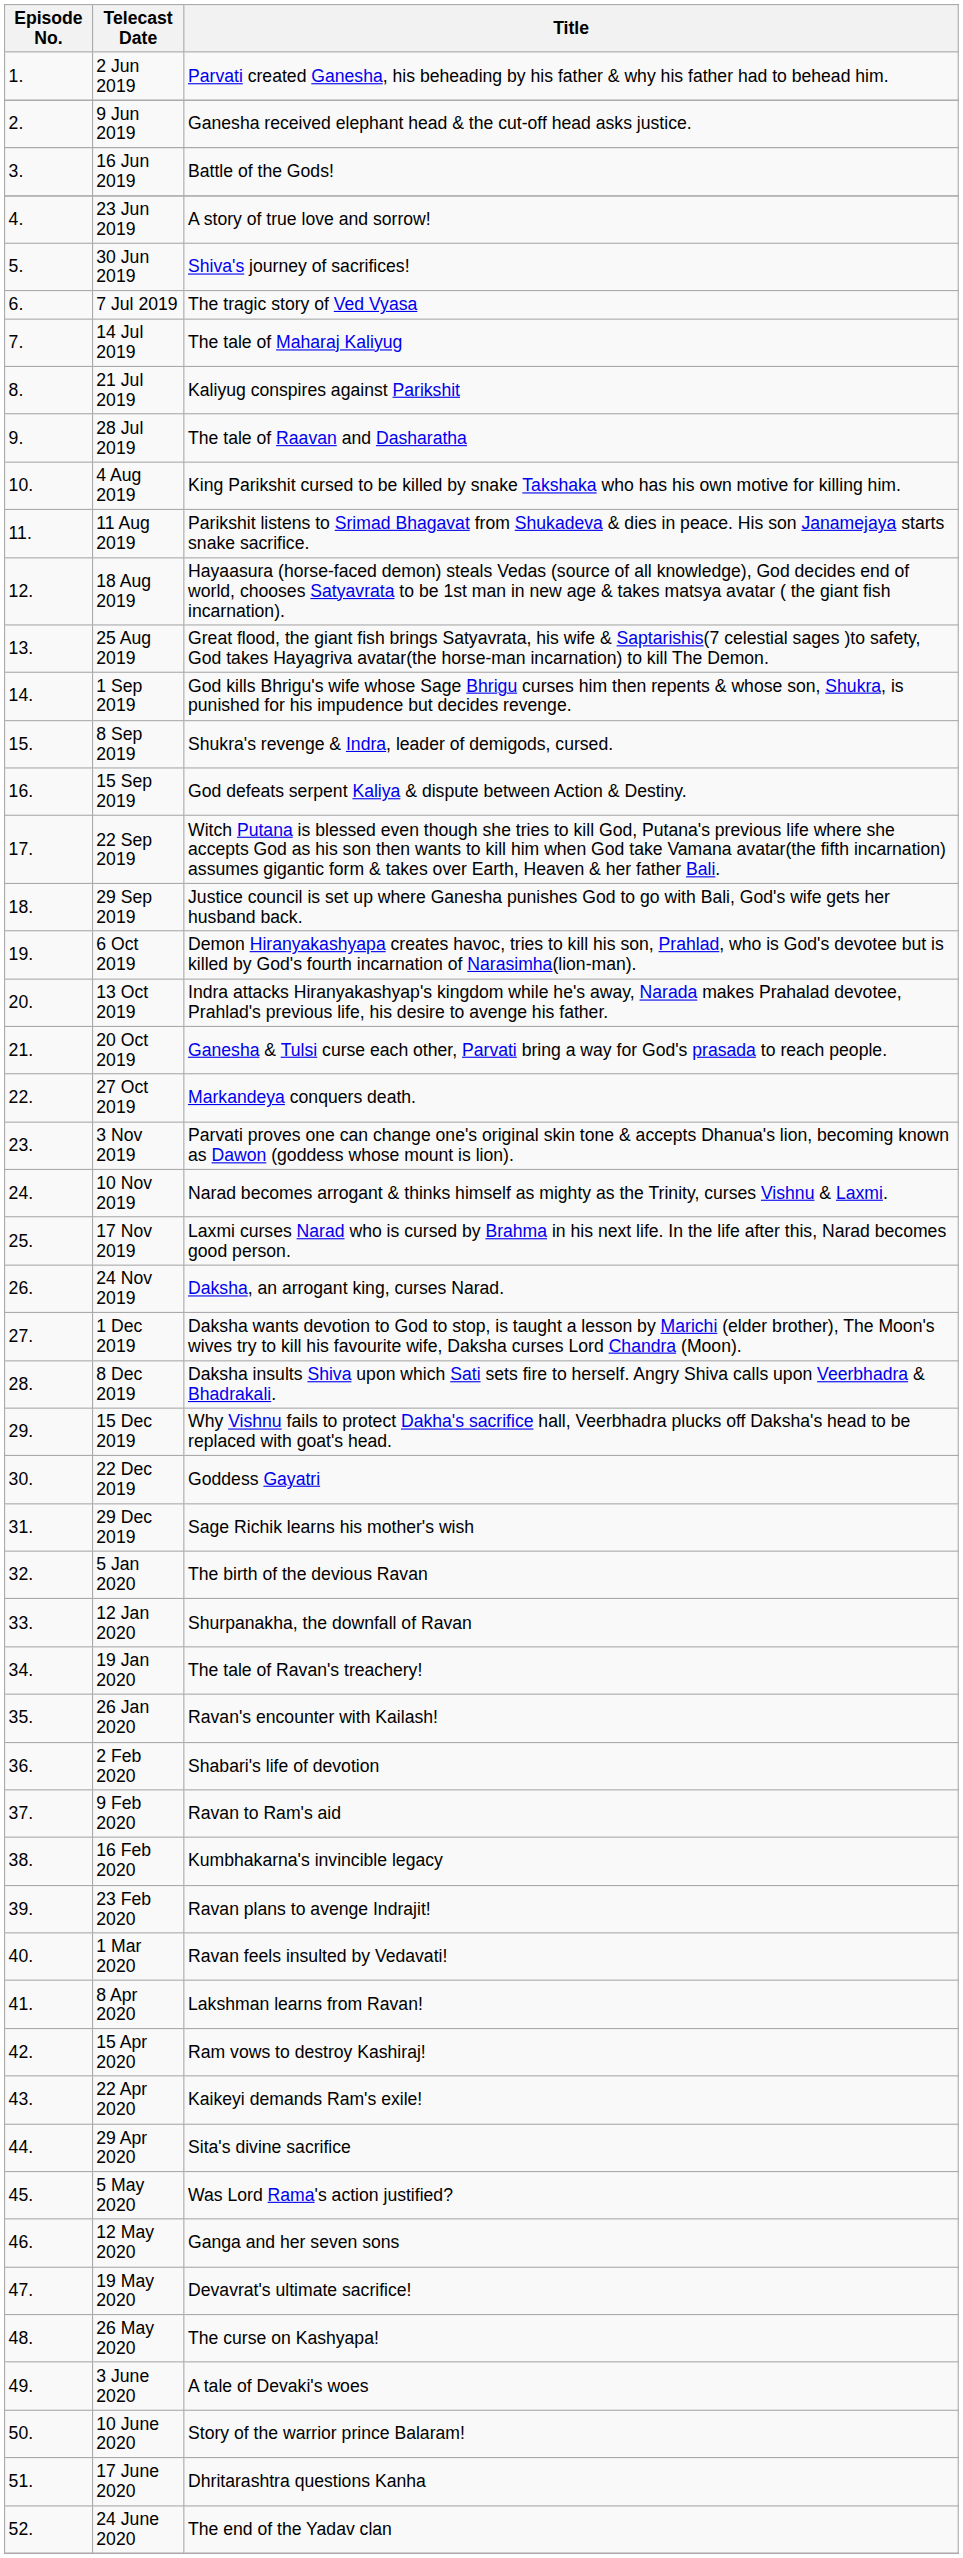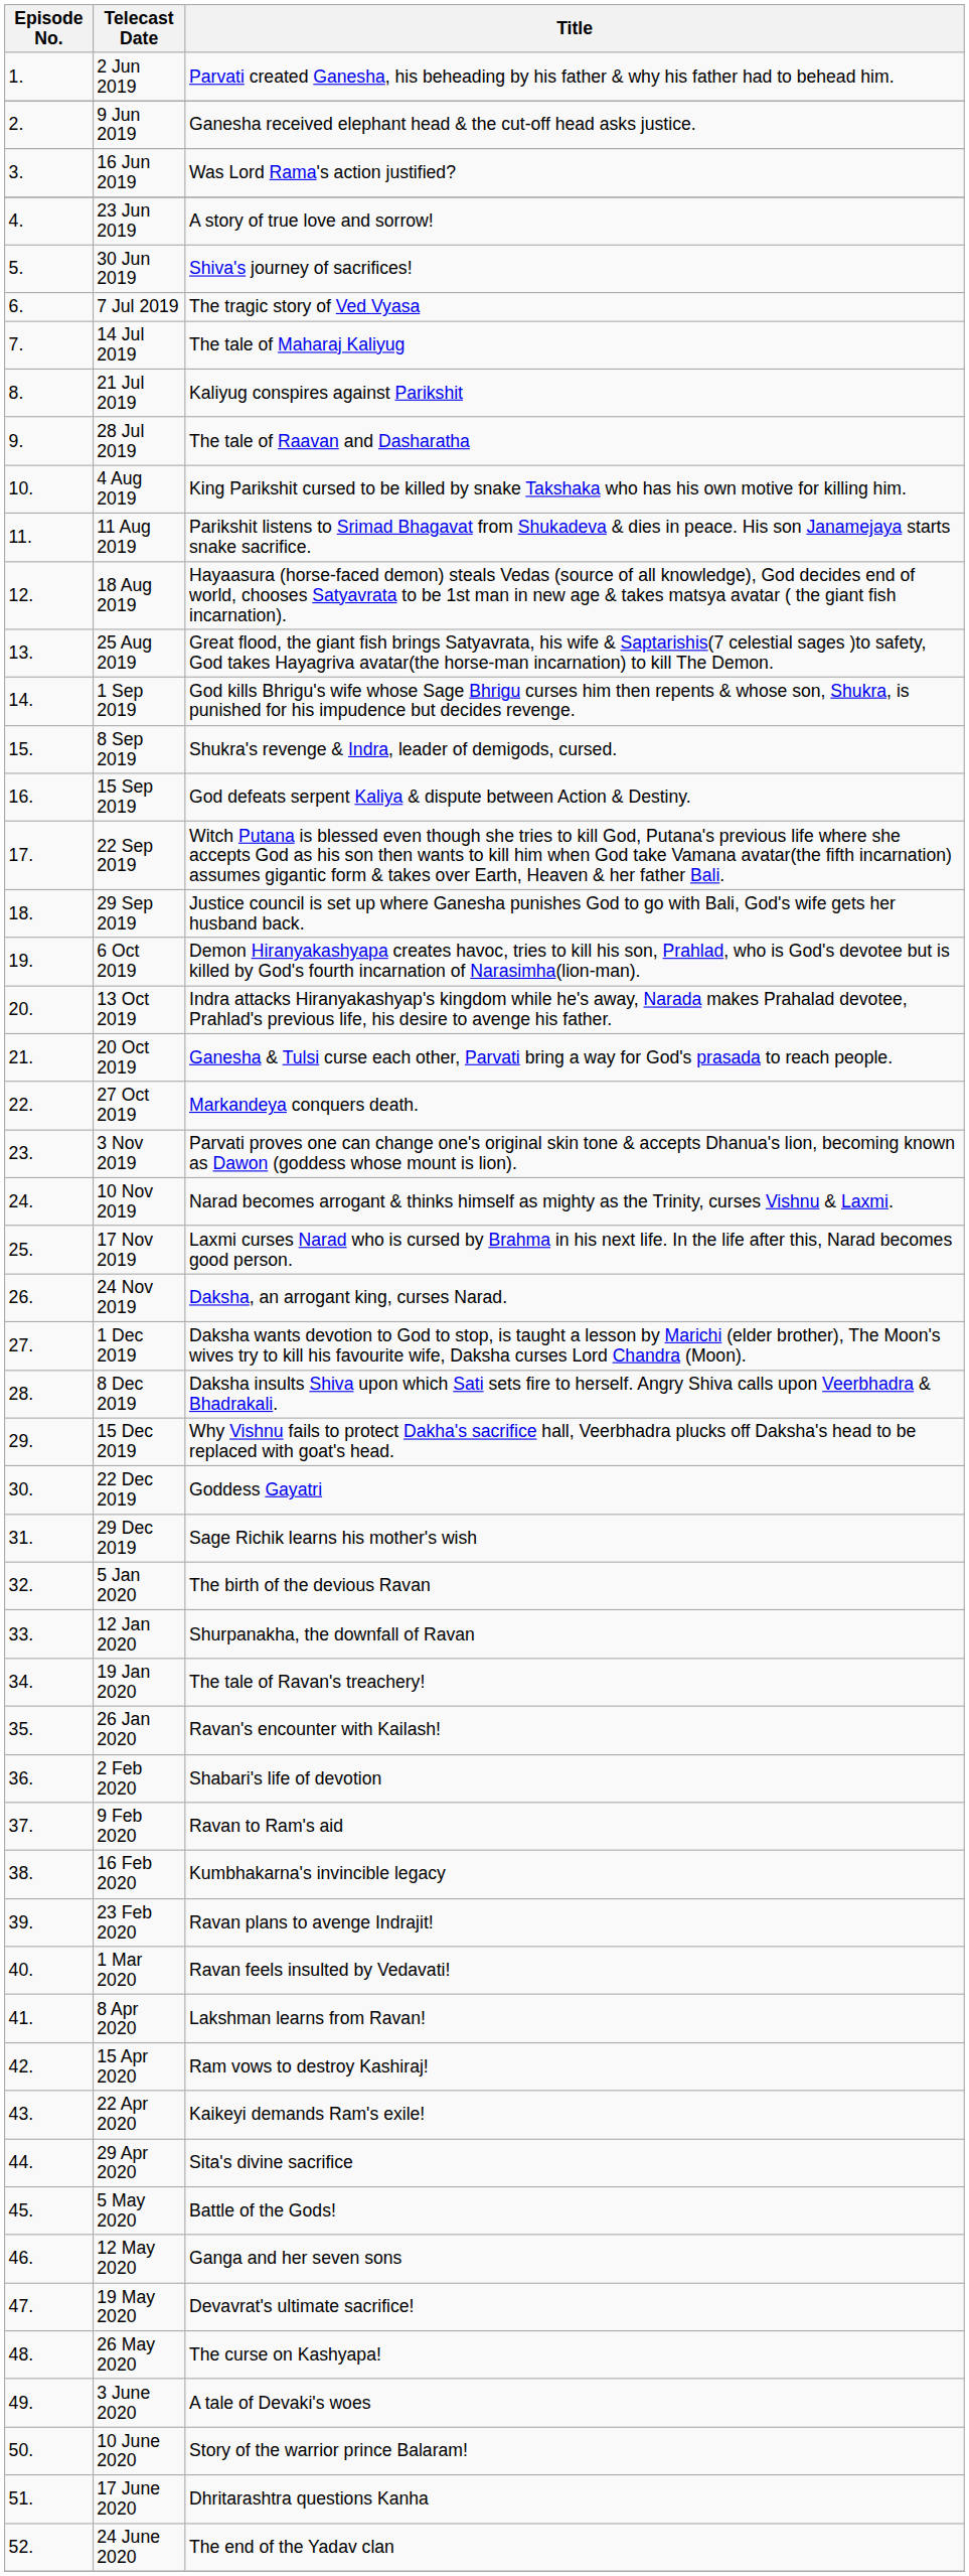16 Jun 2019 | Title: Battle of the Gods! -> Was Lord Rama's action justified?
5 May 2020 | Title: Was Lord Rama's action justified? -> Battle of the Gods!
